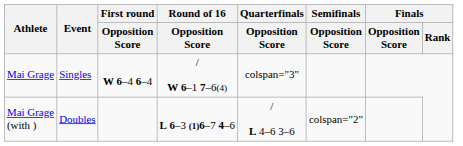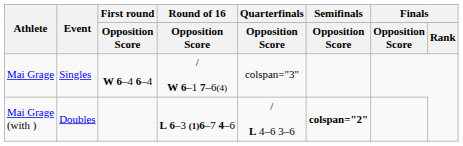Mai Grage (with ) | Semifinals / Opposition Score: normal -> bold
